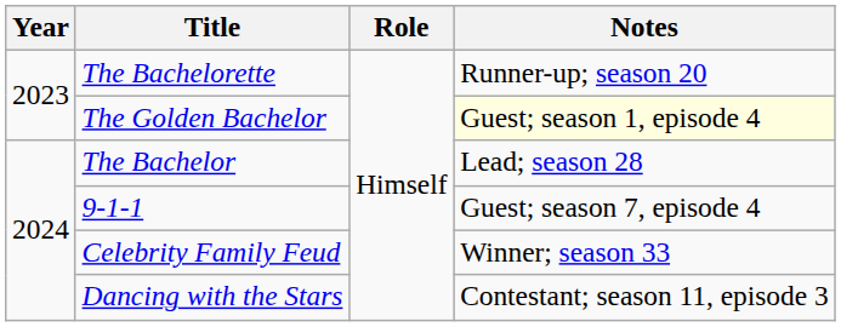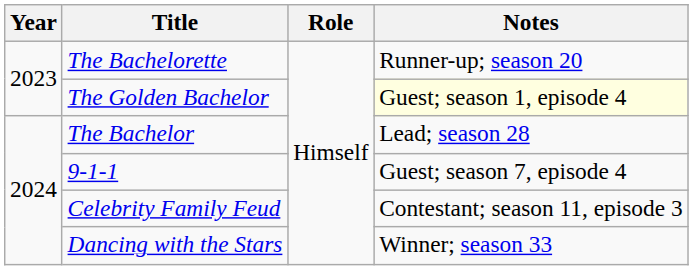Celebrity Family Feud | Notes: Winner; season 33 -> Contestant; season 11, episode 3
Dancing with the Stars | Notes: Contestant; season 11, episode 3 -> Winner; season 33
